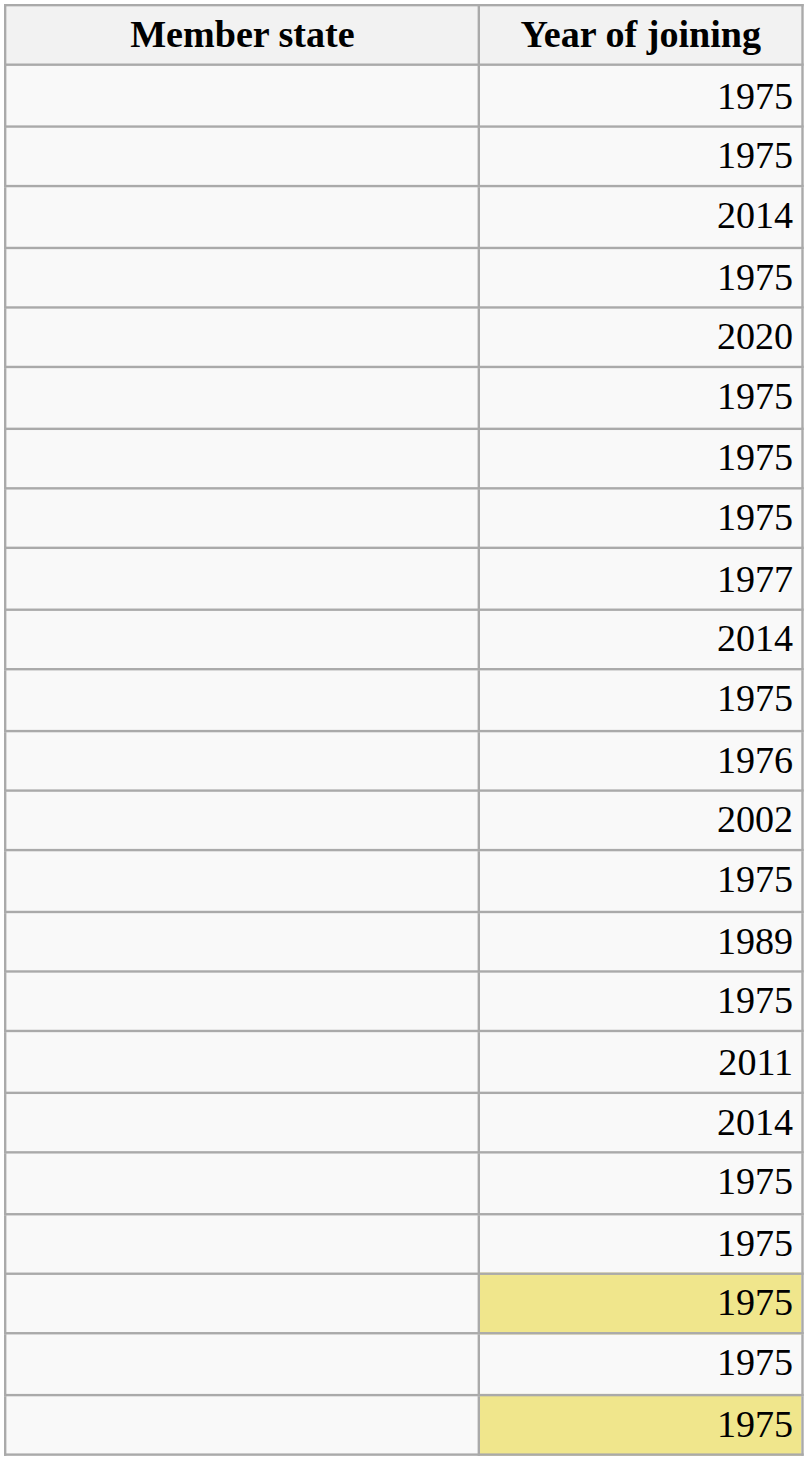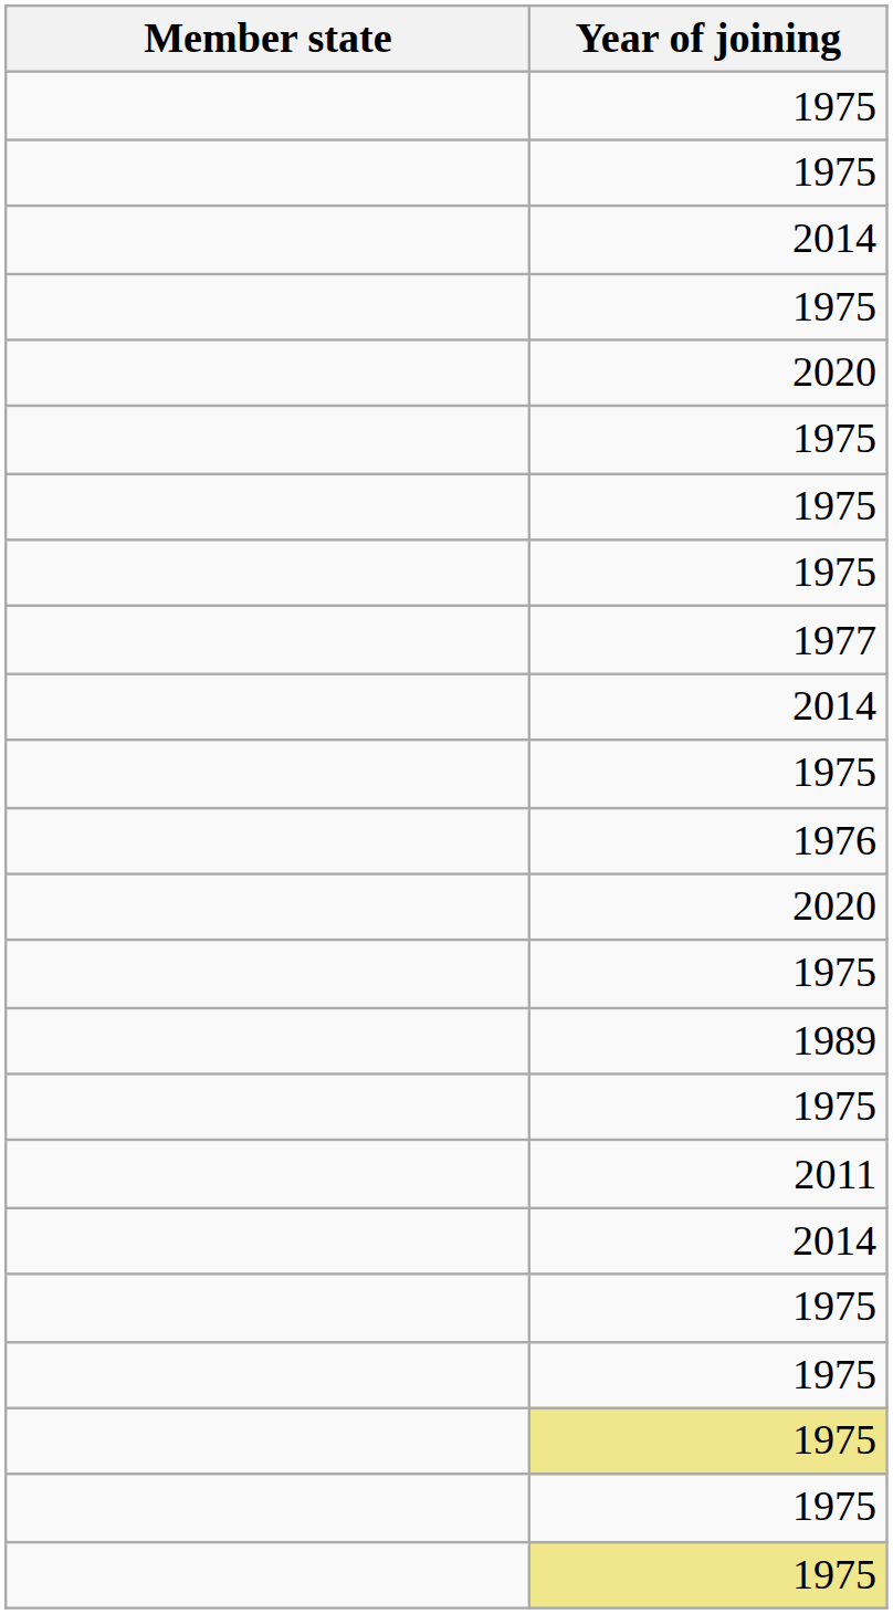row 14 | Year of joining: 2002 -> 2020
